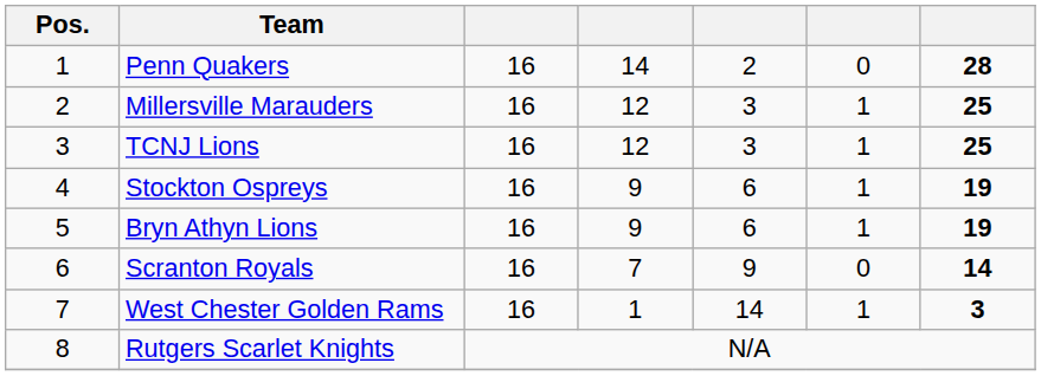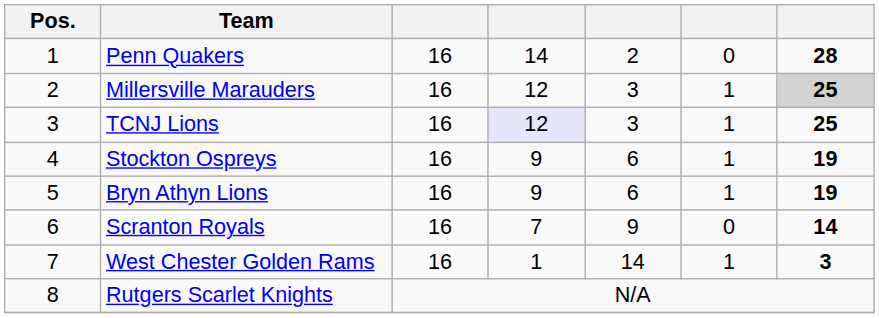Millersville Marauders | column 7: no background -> lightgrey background
TCNJ Lions | column 4: no background -> lavender background
